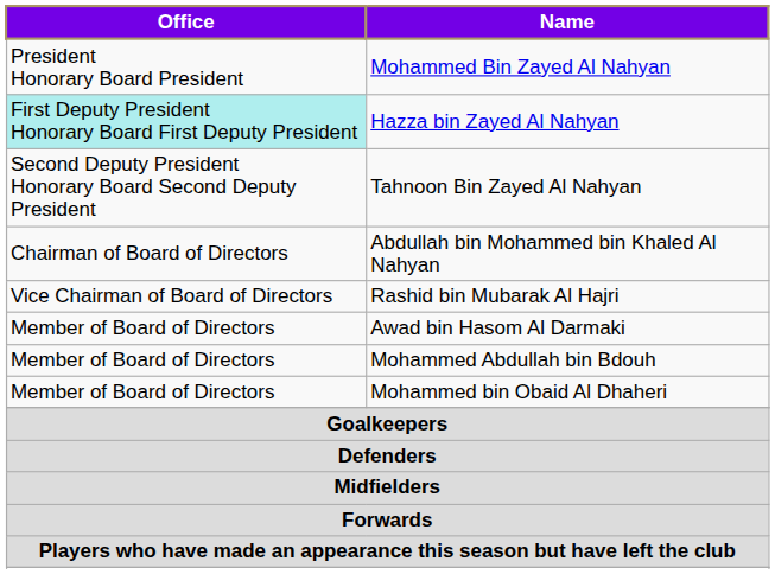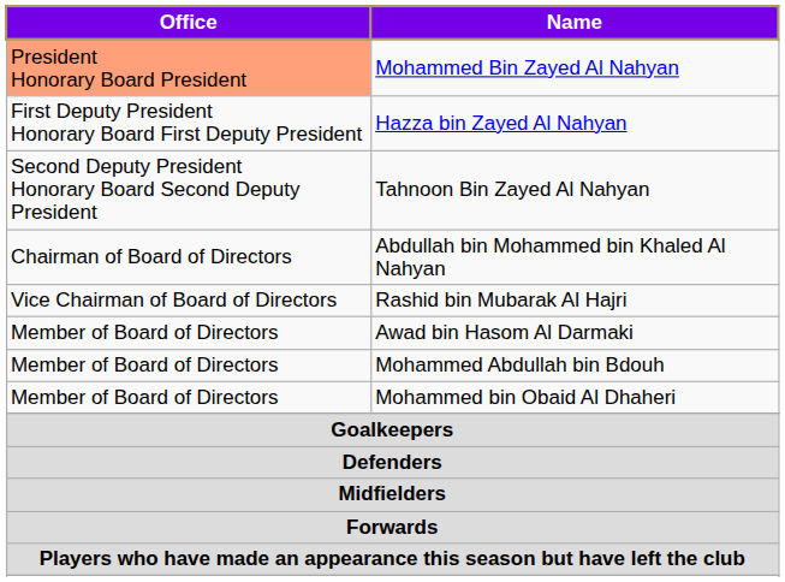Mohammed Bin Zayed Al Nahyan | Office: no background -> lightsalmon background
Hazza bin Zayed Al Nahyan | Office: paleturquoise background -> no background
